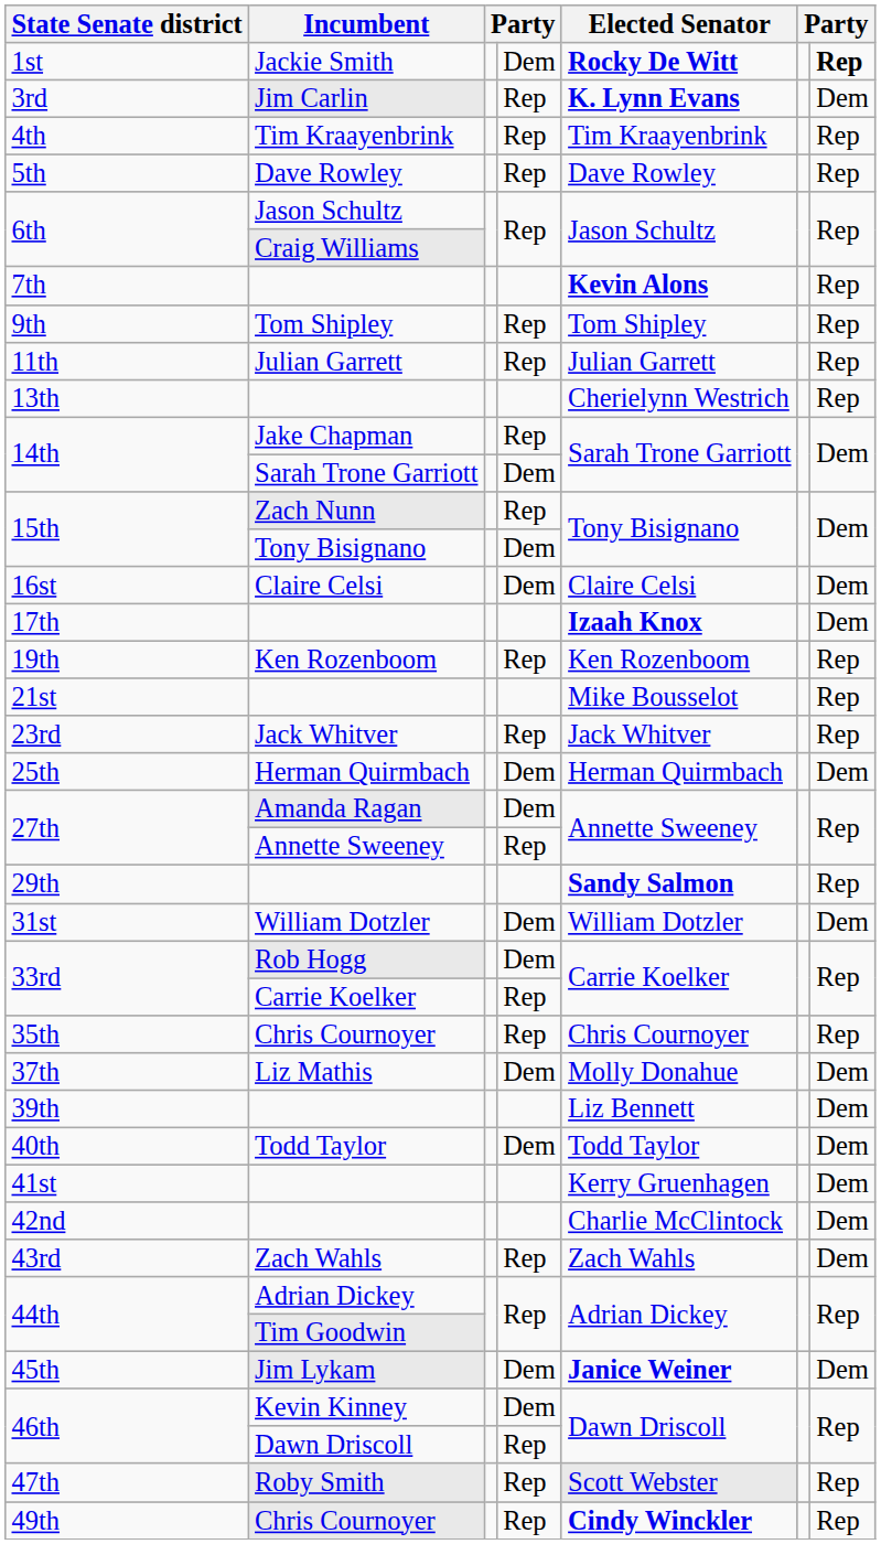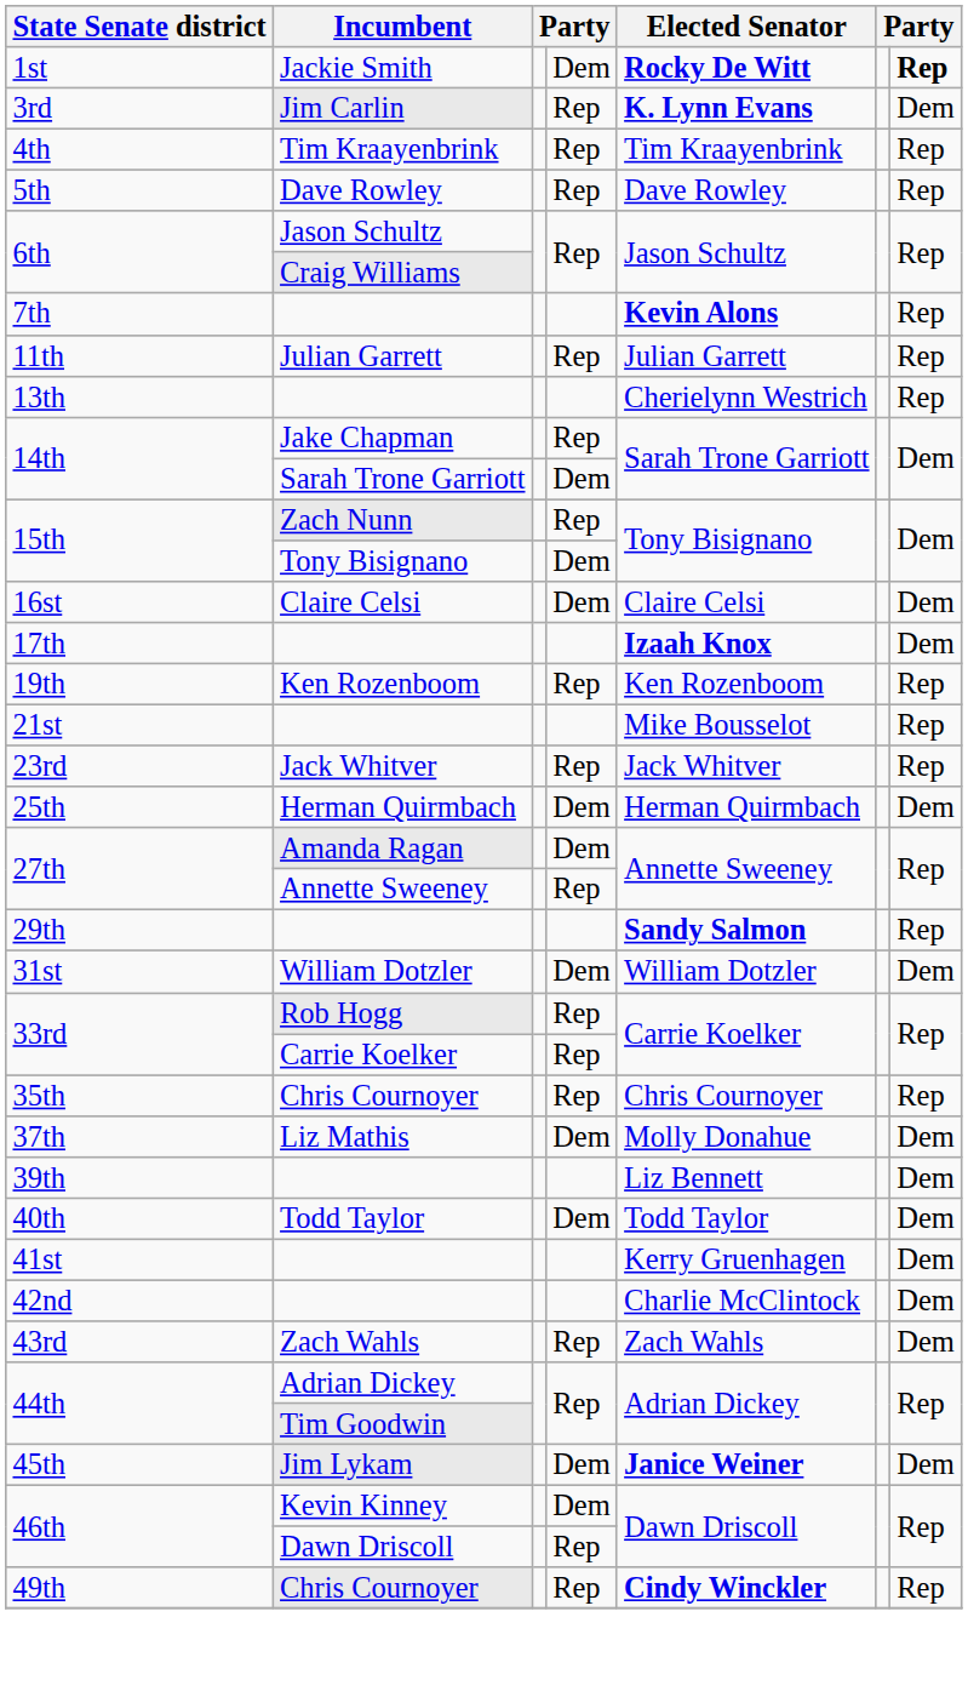- row: 9th | Tom Shipley | Rep | Tom Shipley | Rep
33rd / Rob Hogg | column 4: Dem -> Rep
- row: 47th | Roby Smith | Rep | Scott Webster | Rep
